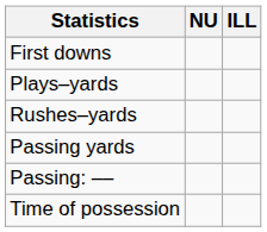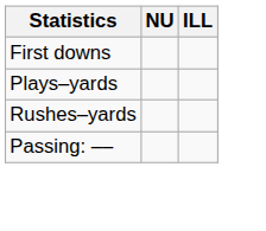- row: Passing yards
- row: Time of possession
